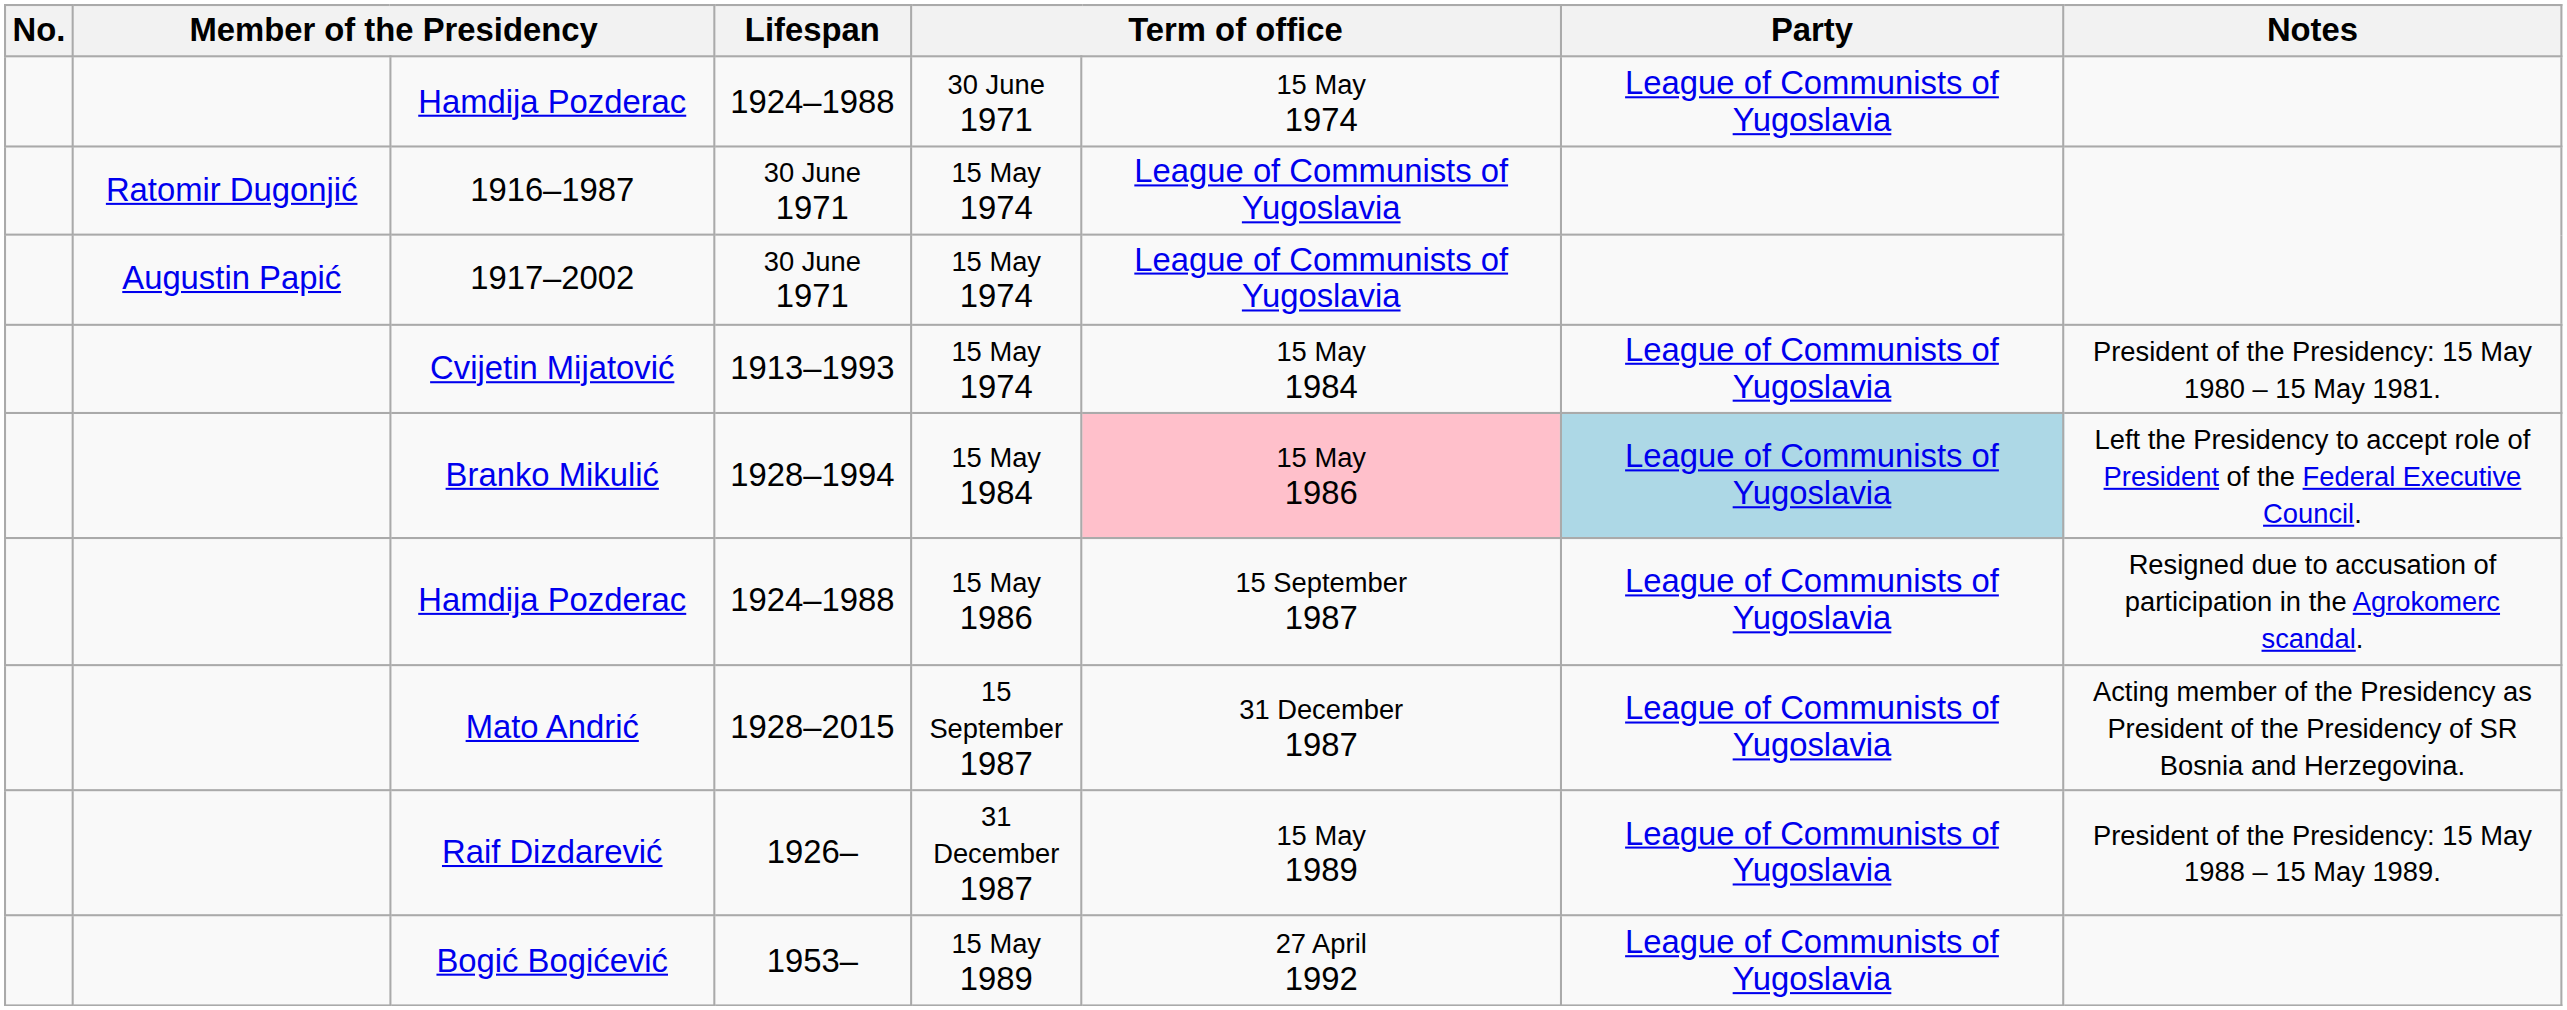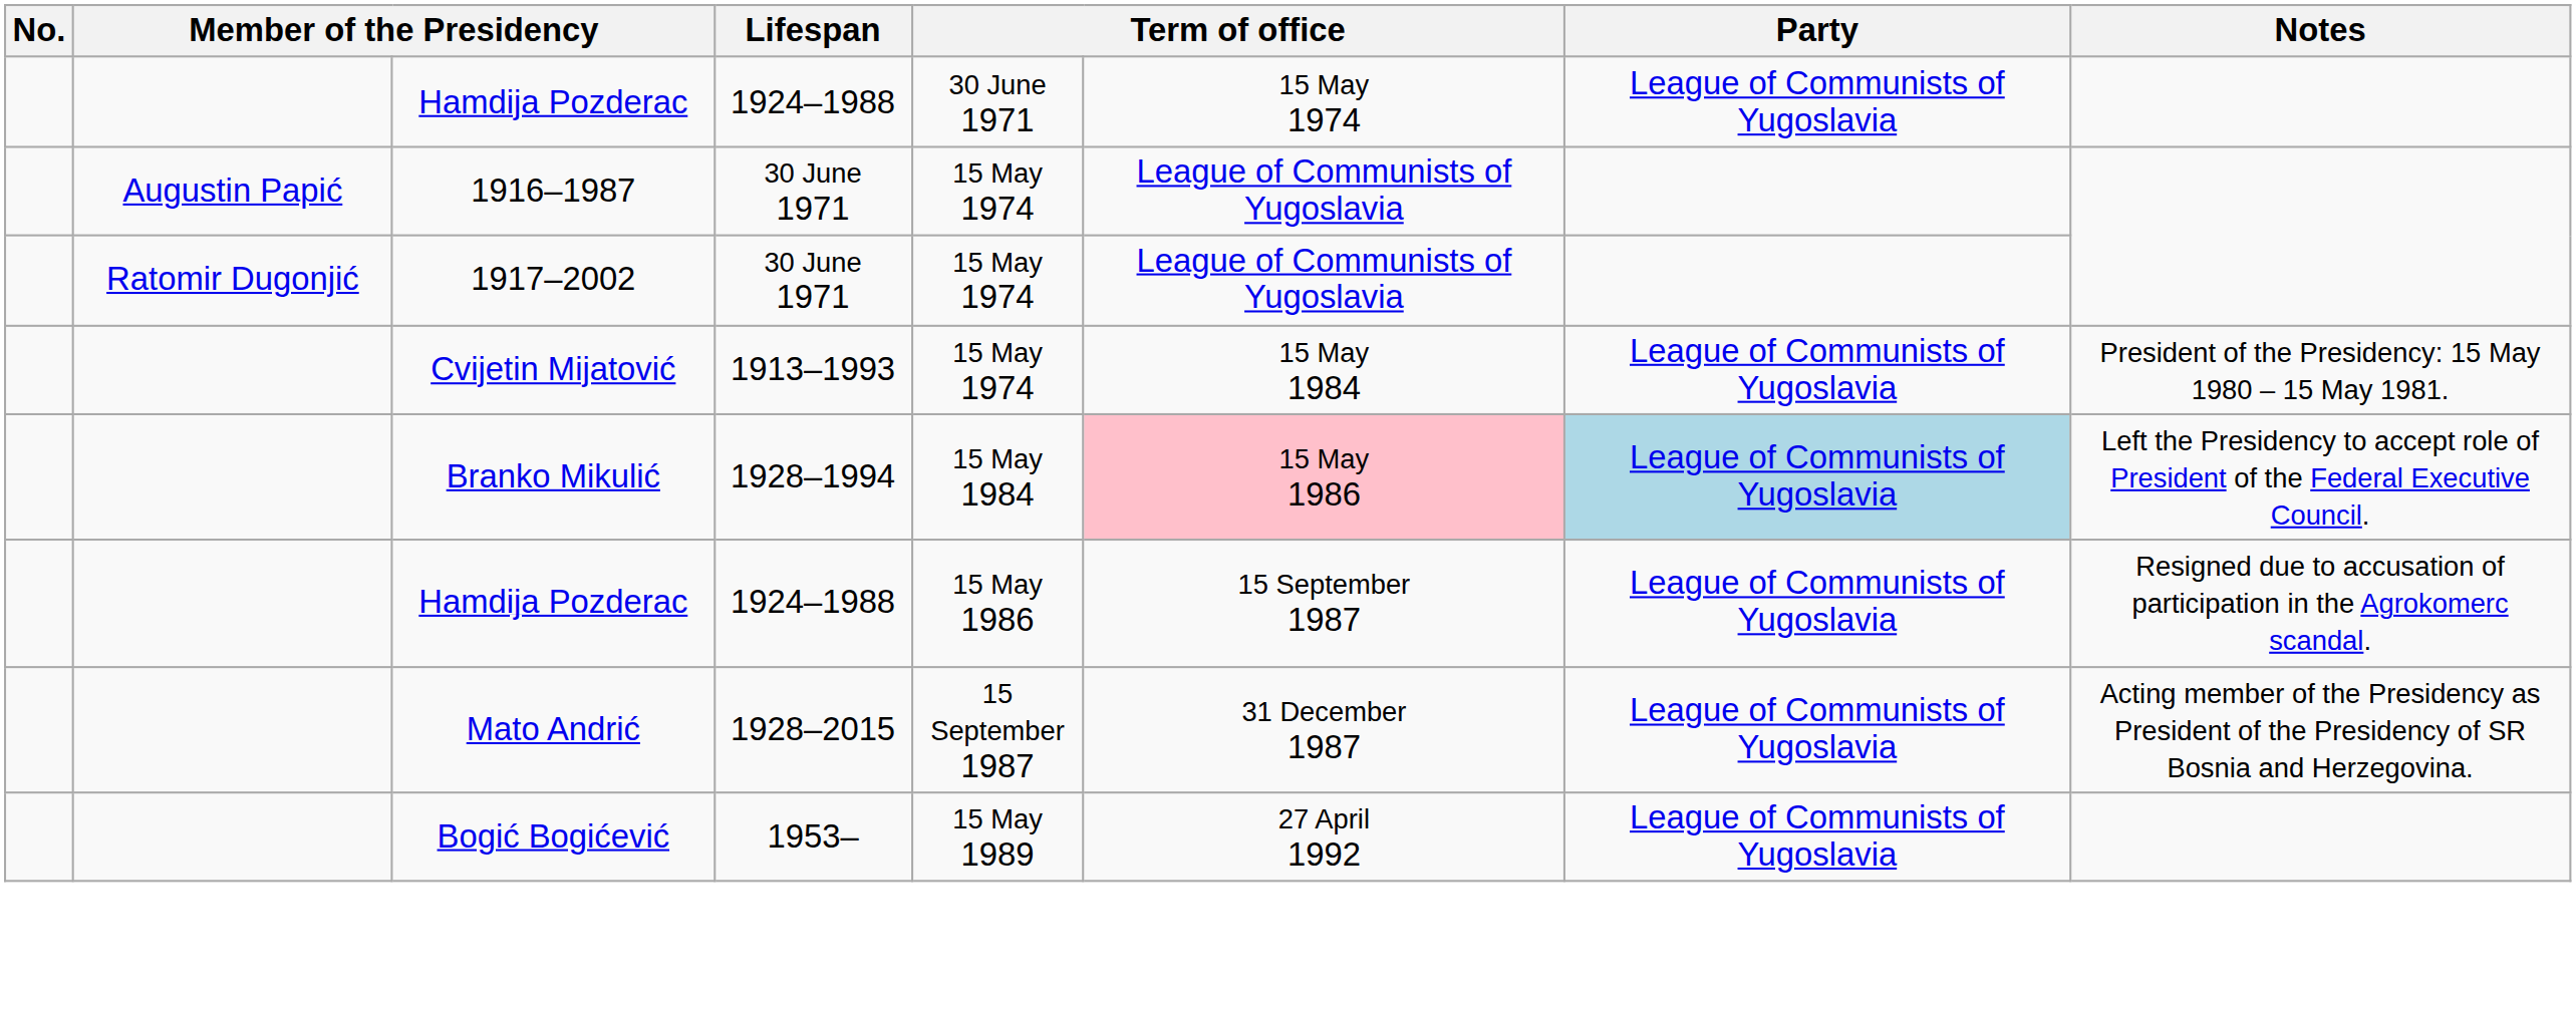1916–1987 | column 2: Ratomir Dugonjić -> Augustin Papić
1917–2002 | column 2: Augustin Papić -> Ratomir Dugonjić
- row: Raif Dizdarević | 1926– | 31 December 1987 | 15 May 1989 | League of Communists of Yugoslavia | President of the Presidency: 15 May 1988 – 15 May 1989.
